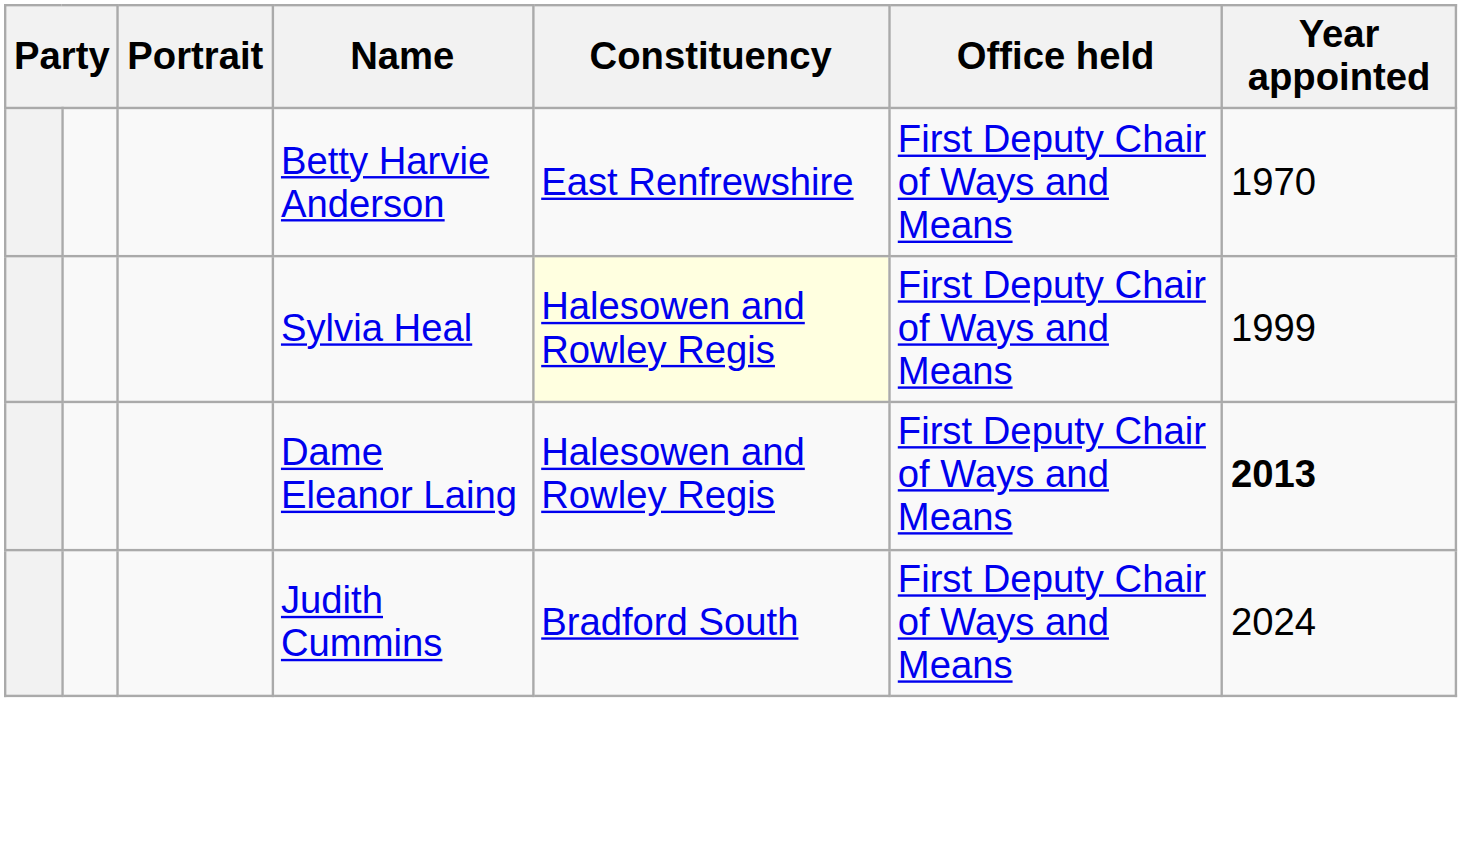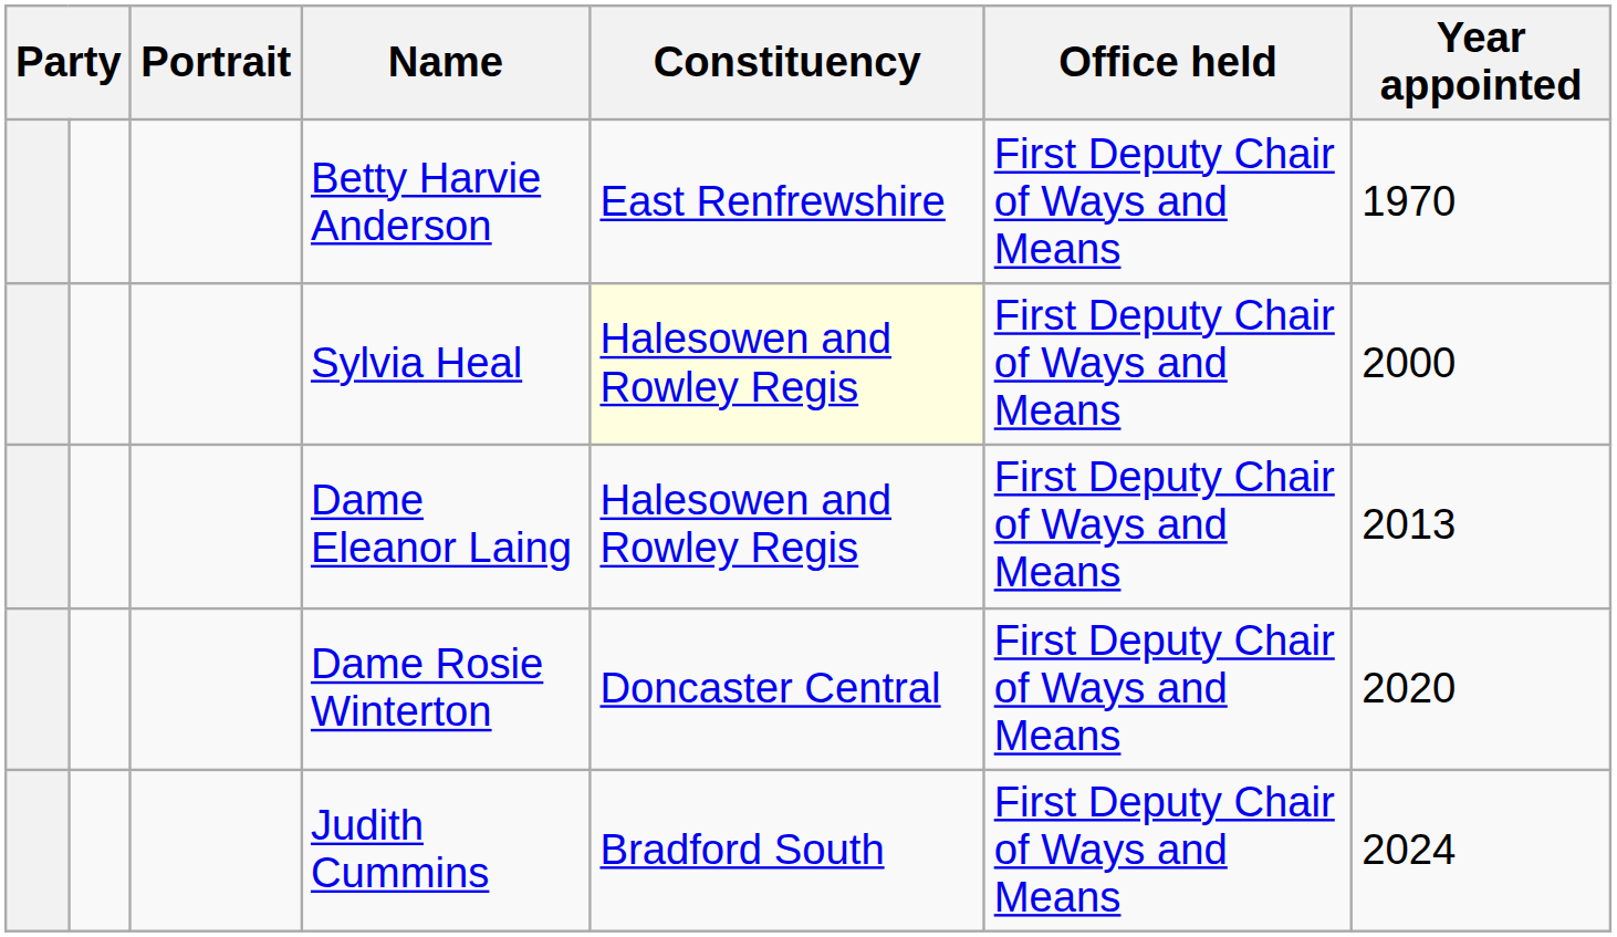Sylvia Heal | Year appointed: 1999 -> 2000
Dame Eleanor Laing | Year appointed: bold -> normal
+ row: Dame Rosie Winterton | Doncaster Central | First Deputy Chair of Ways and Means | 2020
